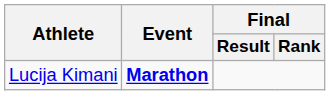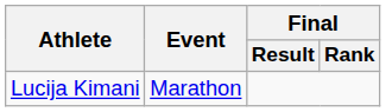Lucija Kimani | Event: bold -> normal
